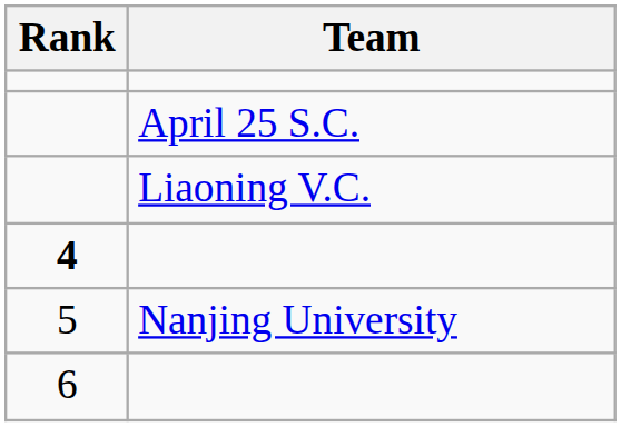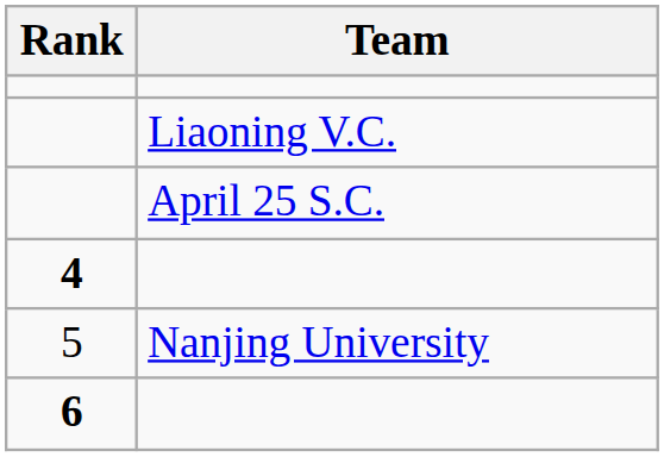row 3 | Team: April 25 S.C. -> Liaoning V.C.
row 4 | Team: Liaoning V.C. -> April 25 S.C.
row 7 | Rank: normal -> bold
